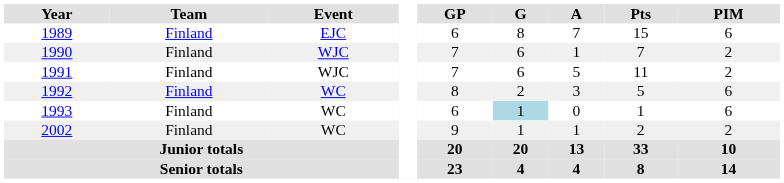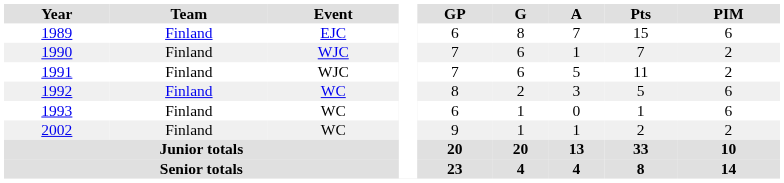1993 | G: lightblue background -> no background
